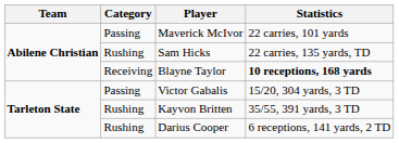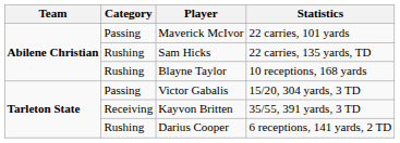Blayne Taylor | Category: Receiving -> Rushing
Blayne Taylor | Statistics: bold -> normal
Kayvon Britten | Category: Rushing -> Receiving
